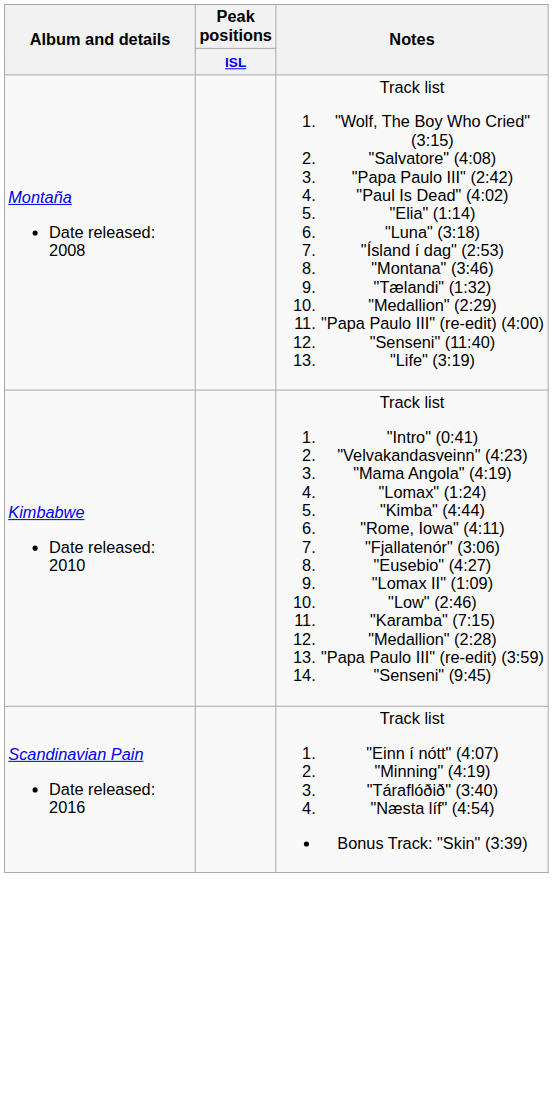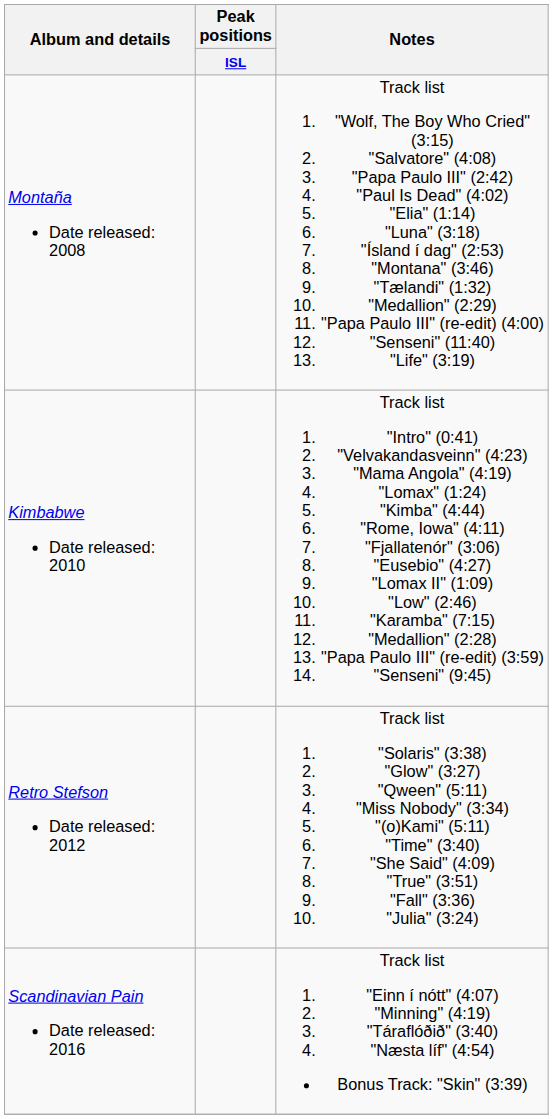+ row: Retro Stefson Date released: 2012 | Track list "Solaris" (3:38) "Glow" (3:27) "Qween" (5:11) "Miss Nobody" (3:34) "(o)Kami" (5:11) "Time" (3:40) "She Said" (4:09) "True" (3:51) "Fall" (3:36) "Julia" (3:24)
